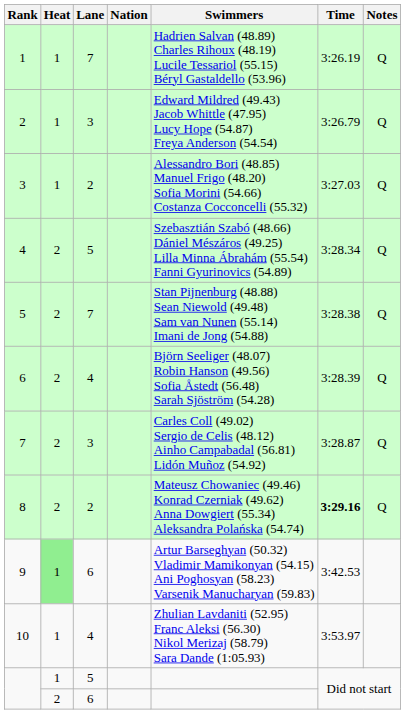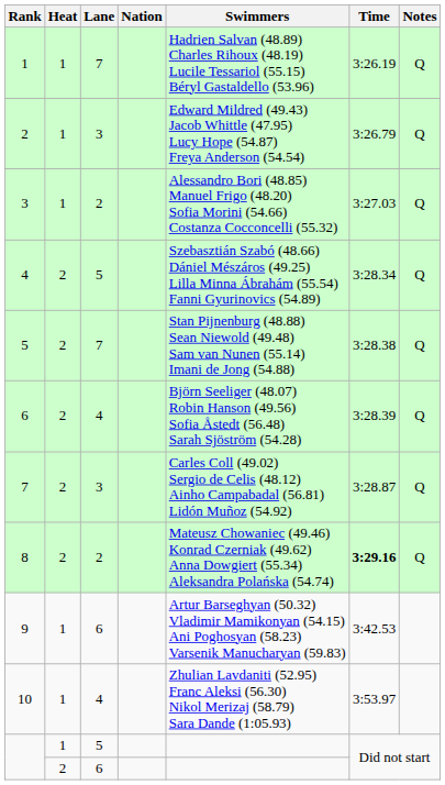9 | Heat: lightgreen background -> no background
